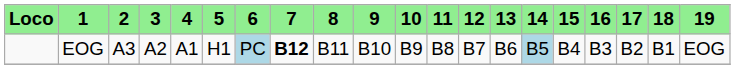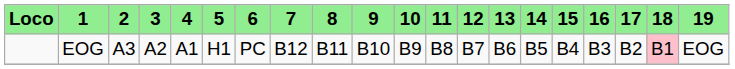row 2 | 6: lightblue background -> no background
row 2 | 7: bold -> normal
row 2 | 14: lightblue background -> no background
row 2 | 18: no background -> pink background
